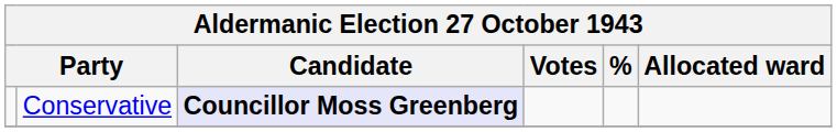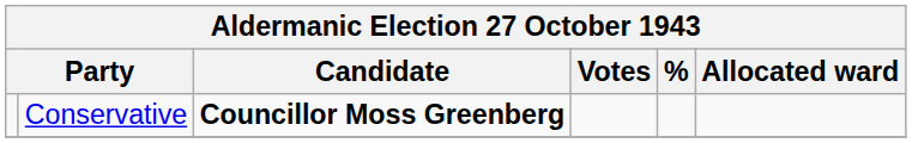Conservative | Candidate: lavender background -> no background
